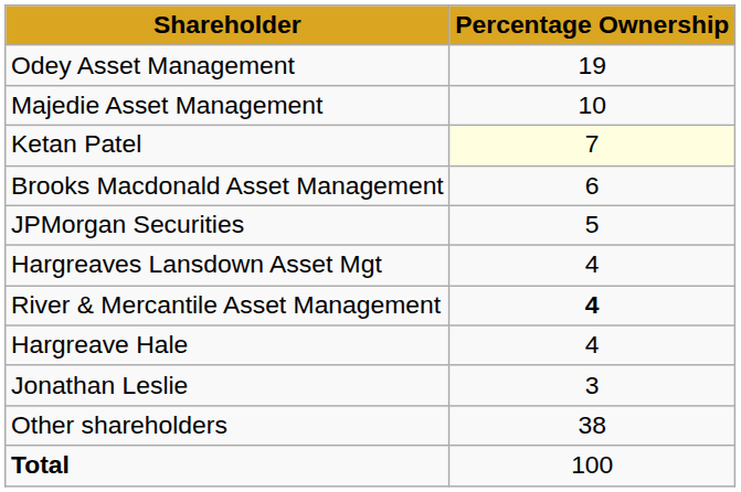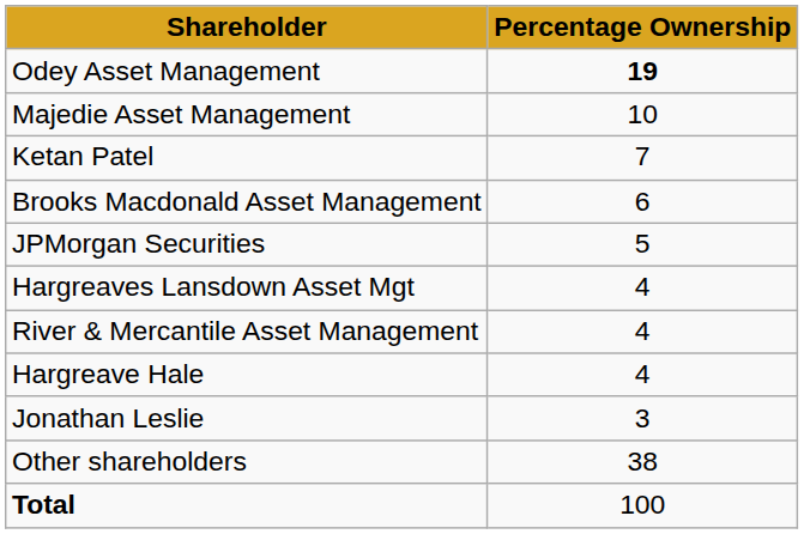Odey Asset Management | Percentage Ownership: normal -> bold
Ketan Patel | Percentage Ownership: lightyellow background -> no background
River & Mercantile Asset Management | Percentage Ownership: bold -> normal
